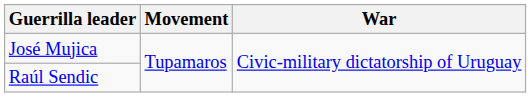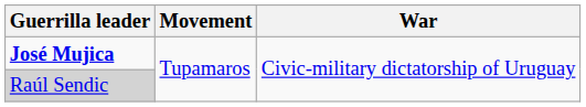José Mujica | Guerrilla leader: normal -> bold
Raúl Sendic | Guerrilla leader: no background -> lightgrey background
